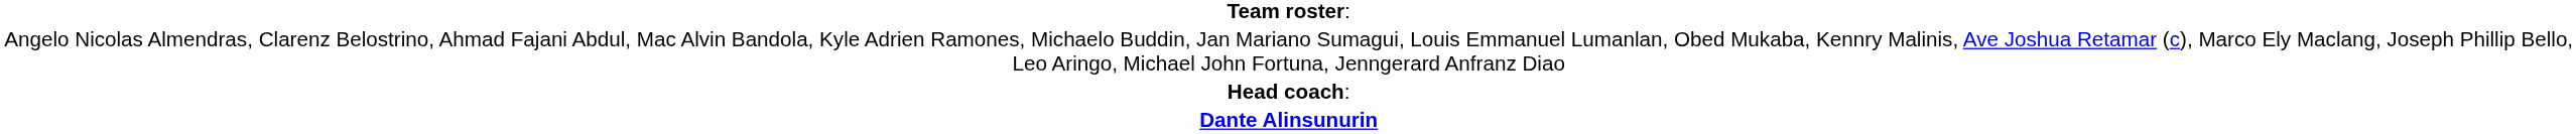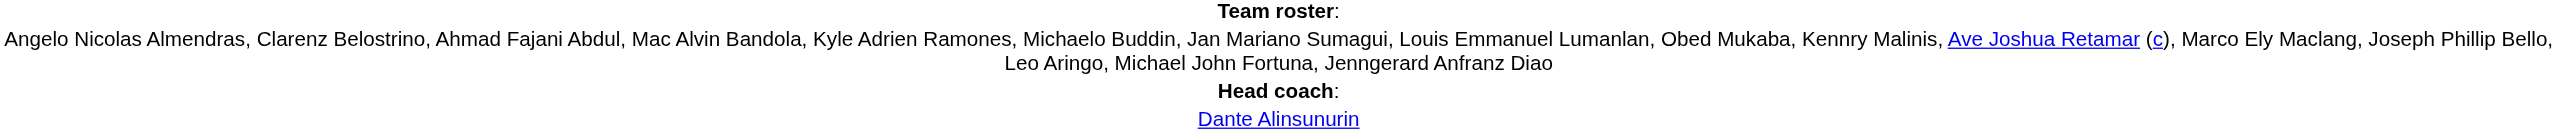row 4 | column 1: bold -> normal
